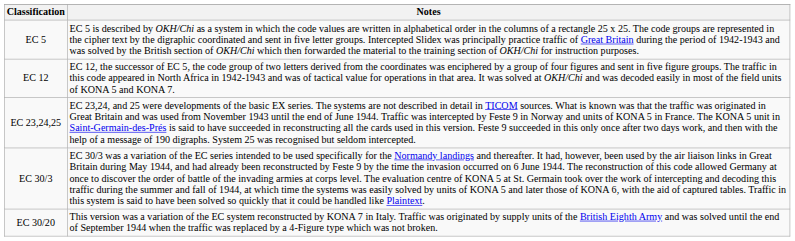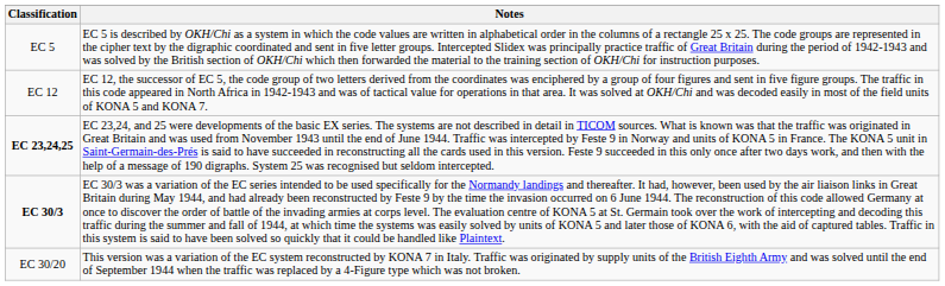EC 23,24,25 | Classification: normal -> bold
EC 30/3 | Classification: normal -> bold
